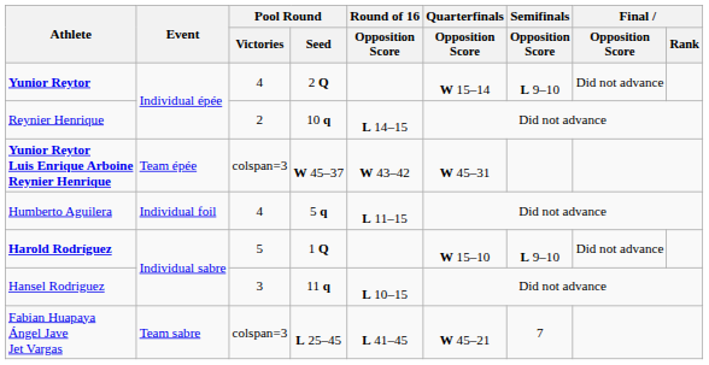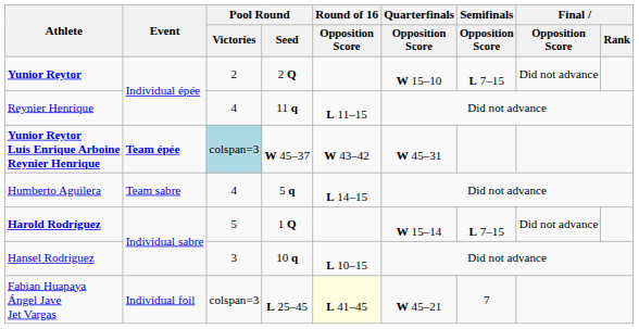Yunior Reytor | Pool Round / Victories: 4 -> 2
Yunior Reytor | Quarterfinals / Opposition Score: W 15–14 -> W 15–10
Yunior Reytor | Semifinals / Opposition Score: L 9–10 -> L 7–15
Reynier Henrique | Pool Round / Victories: 2 -> 4
Reynier Henrique | Pool Round / Seed: 10 q -> 11 q
Reynier Henrique | Round of 16 / Opposition Score: L 14–15 -> L 11–15
Yunior Reytor Luis Enrique Arboine Reynier Henrique | Event: normal -> bold
Yunior Reytor Luis Enrique Arboine Reynier Henrique | Pool Round / Victories: no background -> lightblue background
Humberto Aguilera | Event: Individual foil -> Team sabre
Humberto Aguilera | Round of 16 / Opposition Score: L 11–15 -> L 14–15
Harold Rodríguez | Quarterfinals / Opposition Score: W 15–10 -> W 15–14
Harold Rodríguez | Semifinals / Opposition Score: L 9–10 -> L 7–15
Hansel Rodriguez | Pool Round / Seed: 11 q -> 10 q
Fabian Huapaya Ángel Jave Jet Vargas | Event: Team sabre -> Individual foil
Fabian Huapaya Ángel Jave Jet Vargas | Round of 16 / Opposition Score: no background -> lightyellow background
